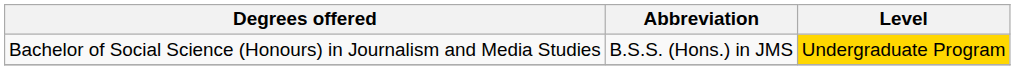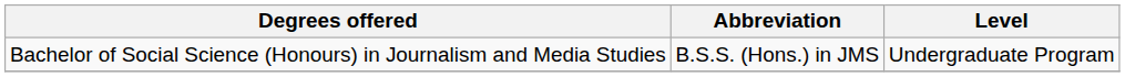row 2 | Level: gold background -> no background
